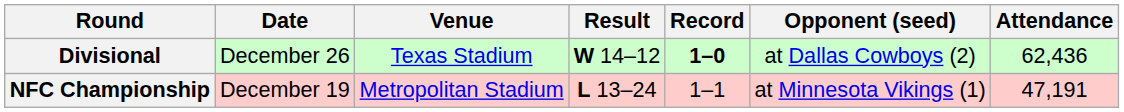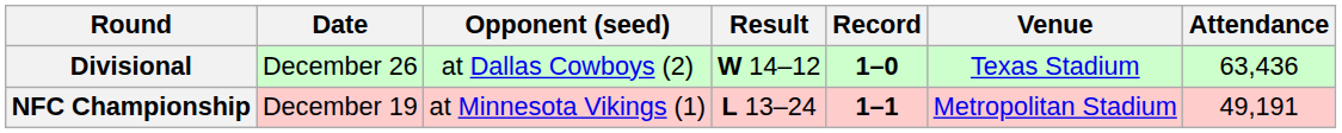columns swapped: Opponent (seed) <-> Venue
Divisional | Attendance: 62,436 -> 63,436
NFC Championship | Record: normal -> bold
NFC Championship | Attendance: 47,191 -> 49,191
